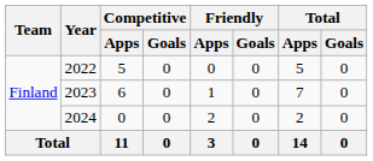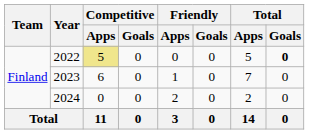2022 | Competitive / Apps: no background -> khaki background
2022 | Total / Goals: normal -> bold
